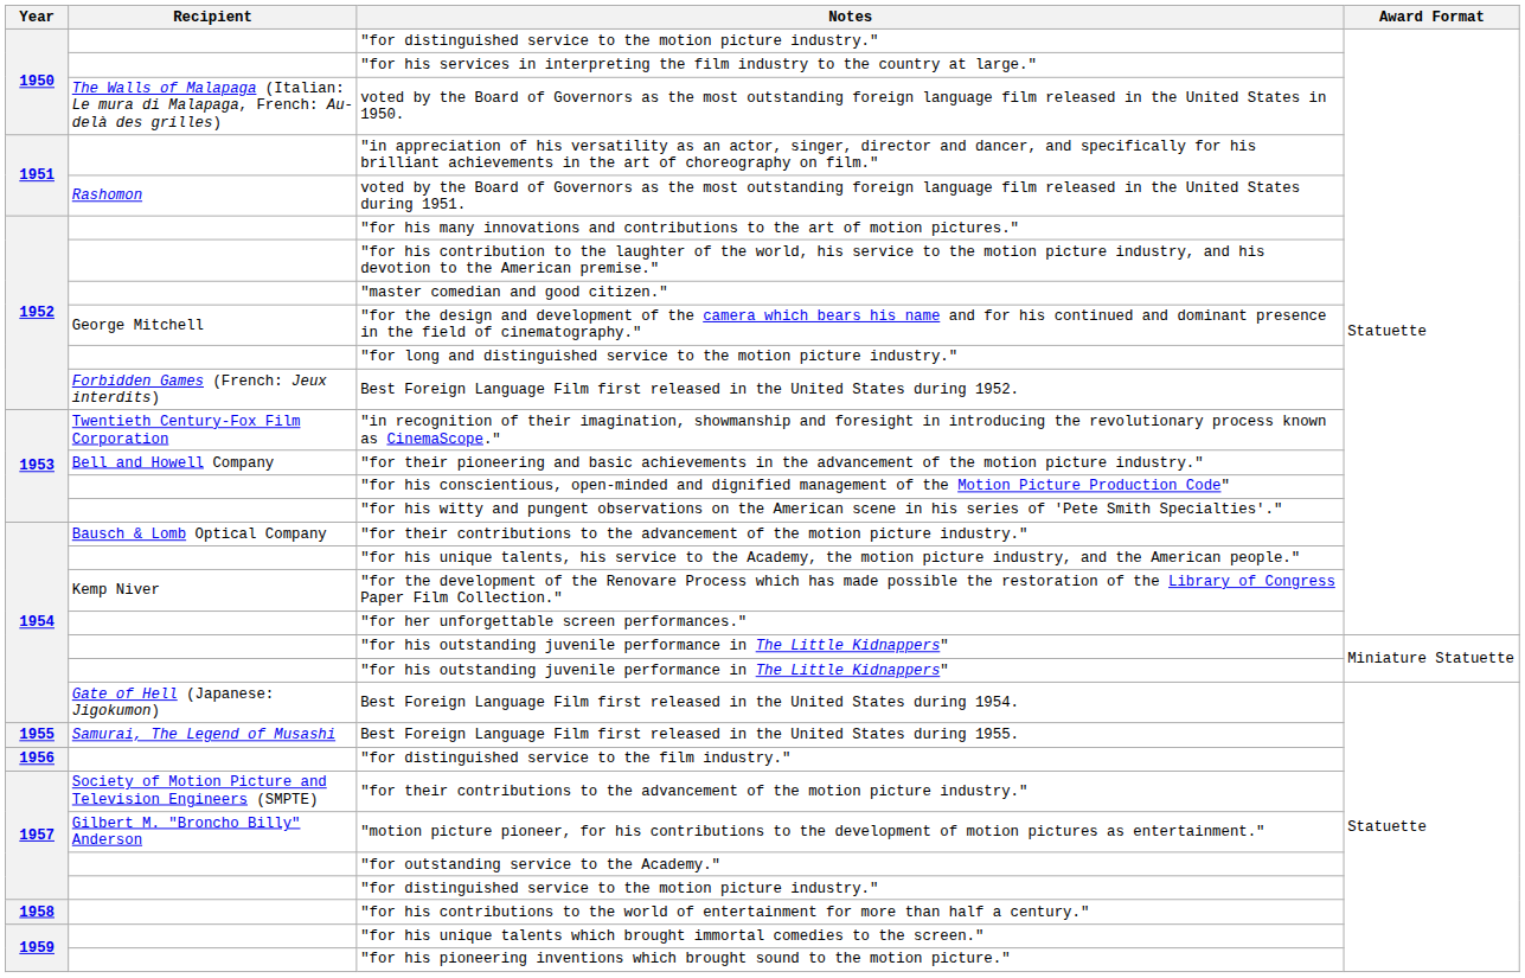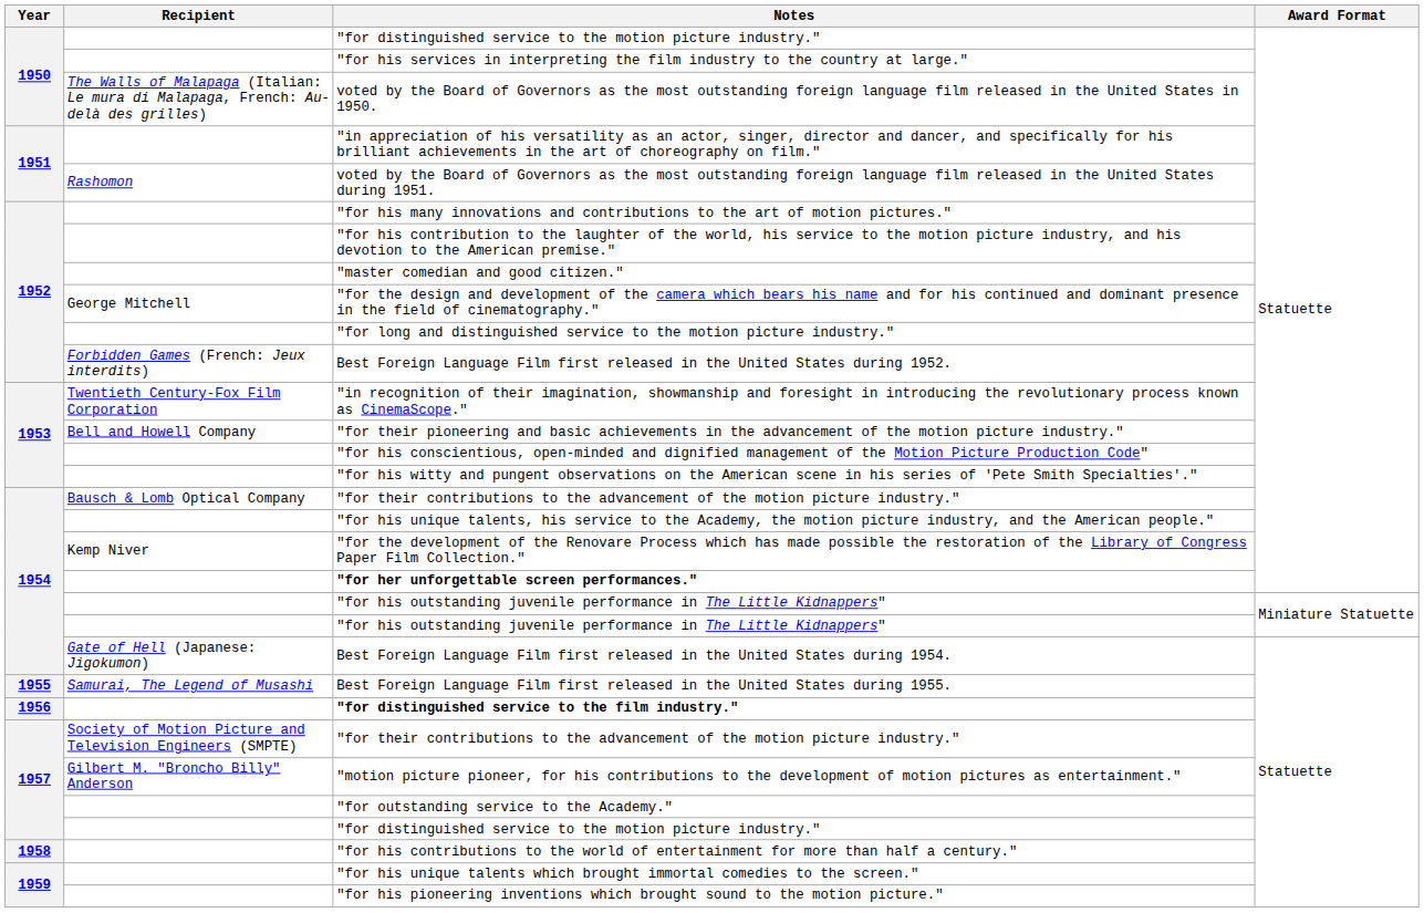"for her unforgettable screen performances." | Notes: normal -> bold
"for distinguished service to the film industry." | Notes: normal -> bold
